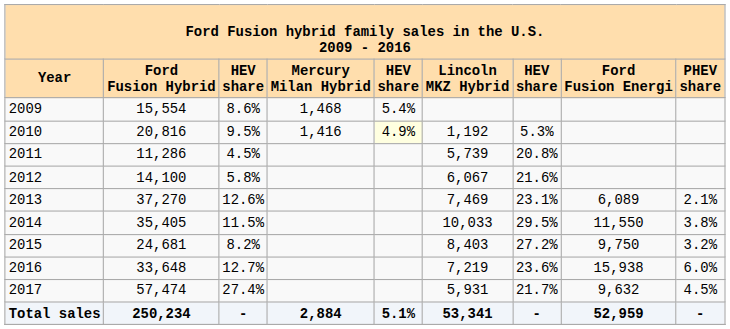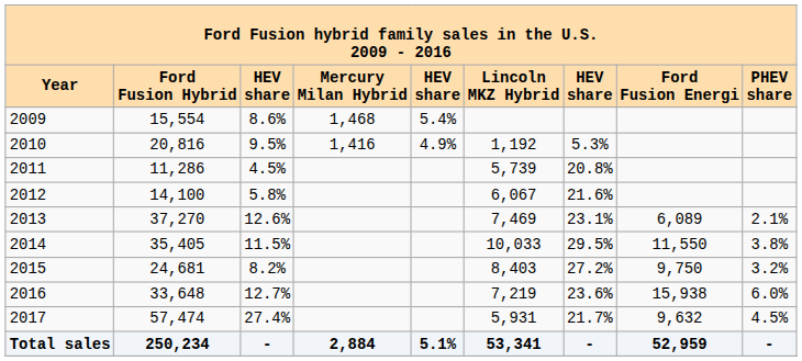2010 | column 5: lightyellow background -> no background
